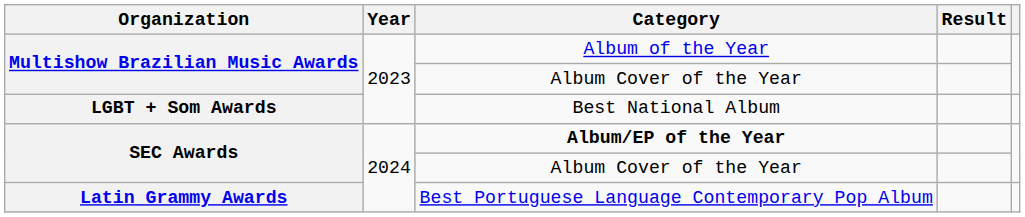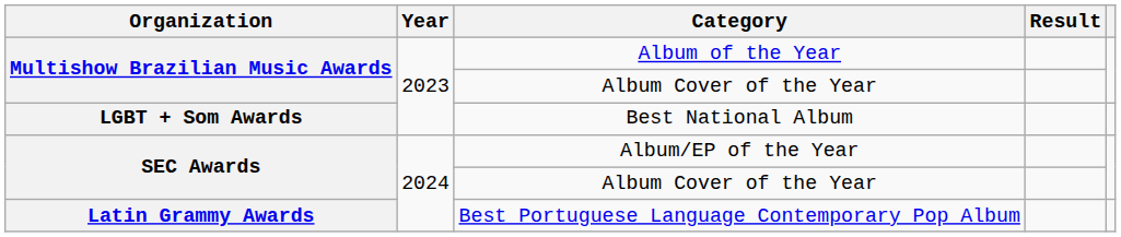Album/EP of the Year | Category: bold -> normal
